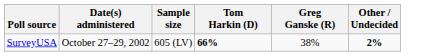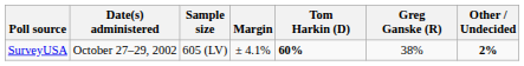+ column: Margin | ± 4.1%
SurveyUSA | Tom Harkin (D): 66% -> 60%
